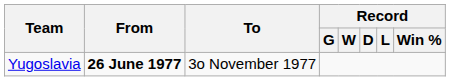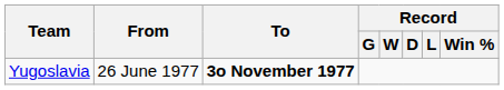Yugoslavia | From: bold -> normal
Yugoslavia | To: normal -> bold
